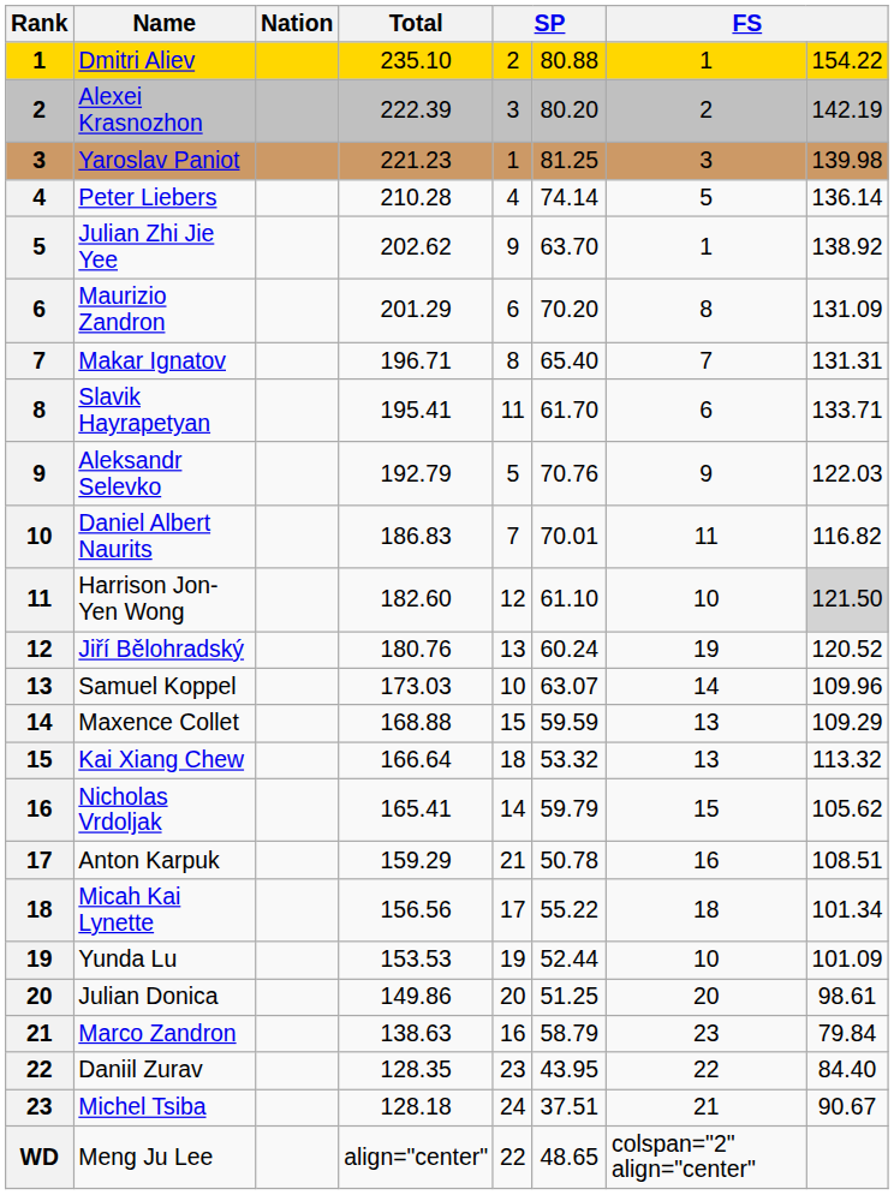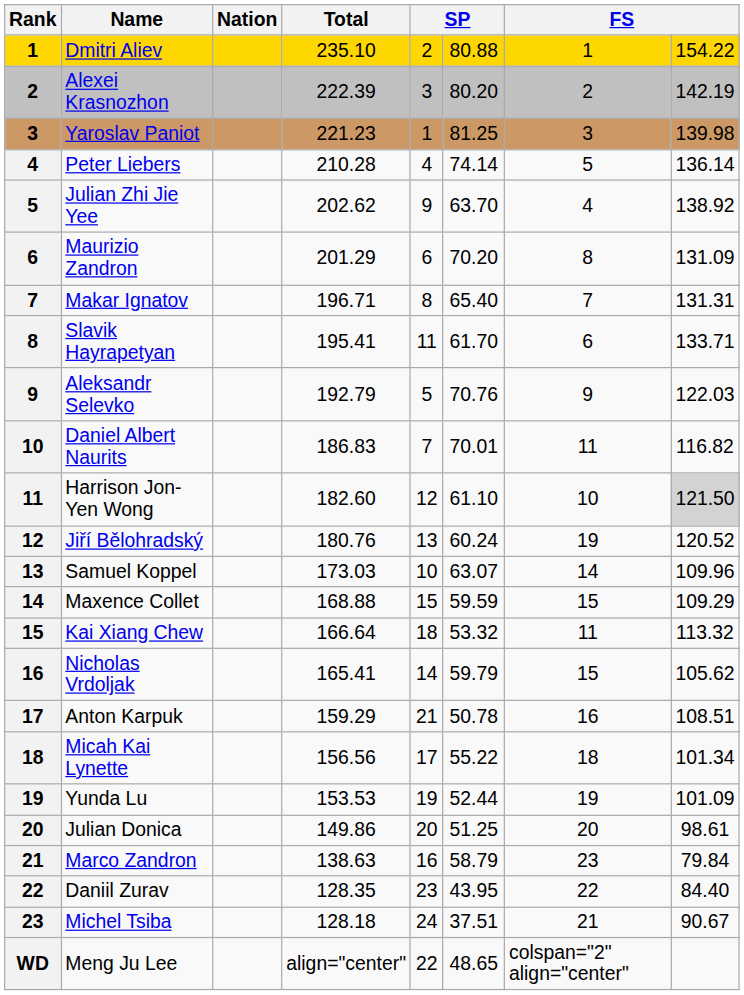Julian Zhi Jie Yee | column 7: 1 -> 4
Maxence Collet | column 7: 13 -> 15
Kai Xiang Chew | column 7: 13 -> 11
Yunda Lu | column 7: 10 -> 19
